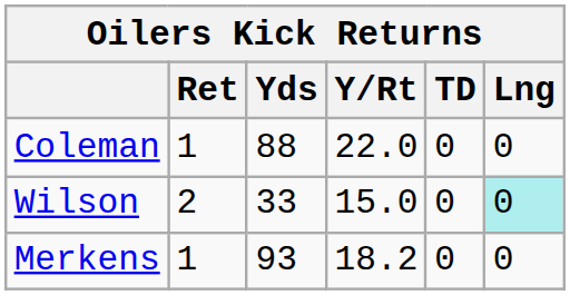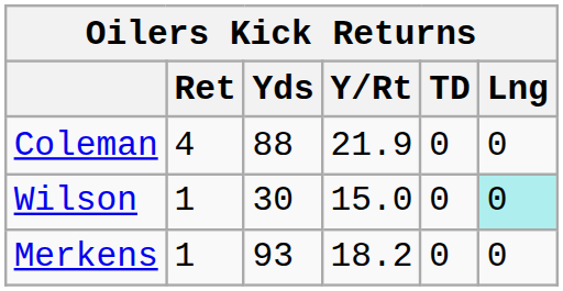Coleman | Ret: 1 -> 4
Coleman | Y/Rt: 22.0 -> 21.9
Wilson | Ret: 2 -> 1
Wilson | Yds: 33 -> 30
